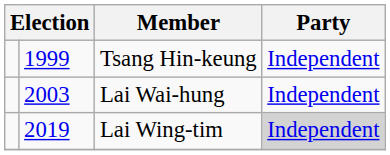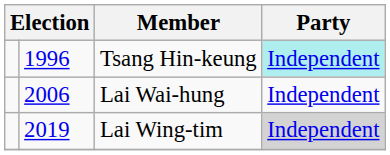Tsang Hin-keung | column 2: 1999 -> 1996
Tsang Hin-keung | Party: no background -> paleturquoise background
Lai Wai-hung | column 2: 2003 -> 2006
